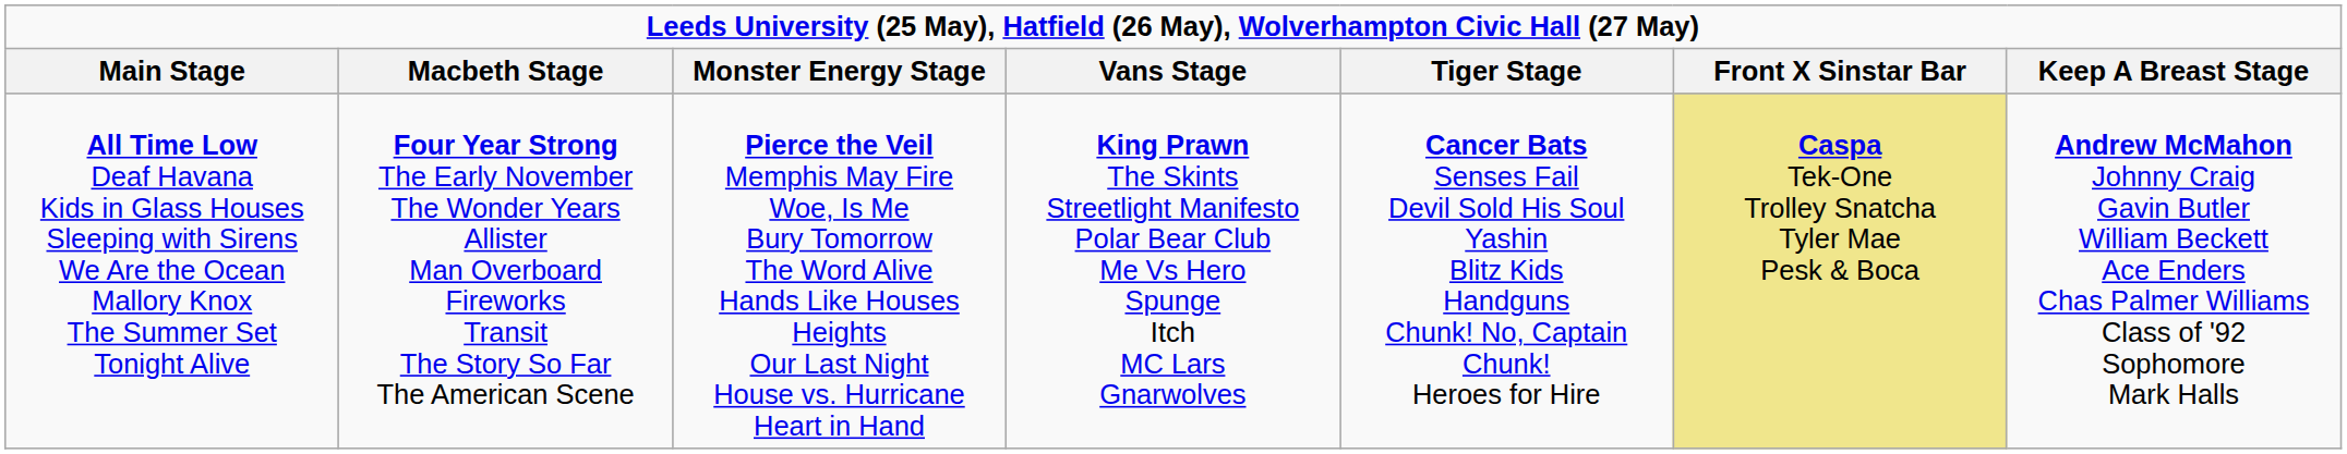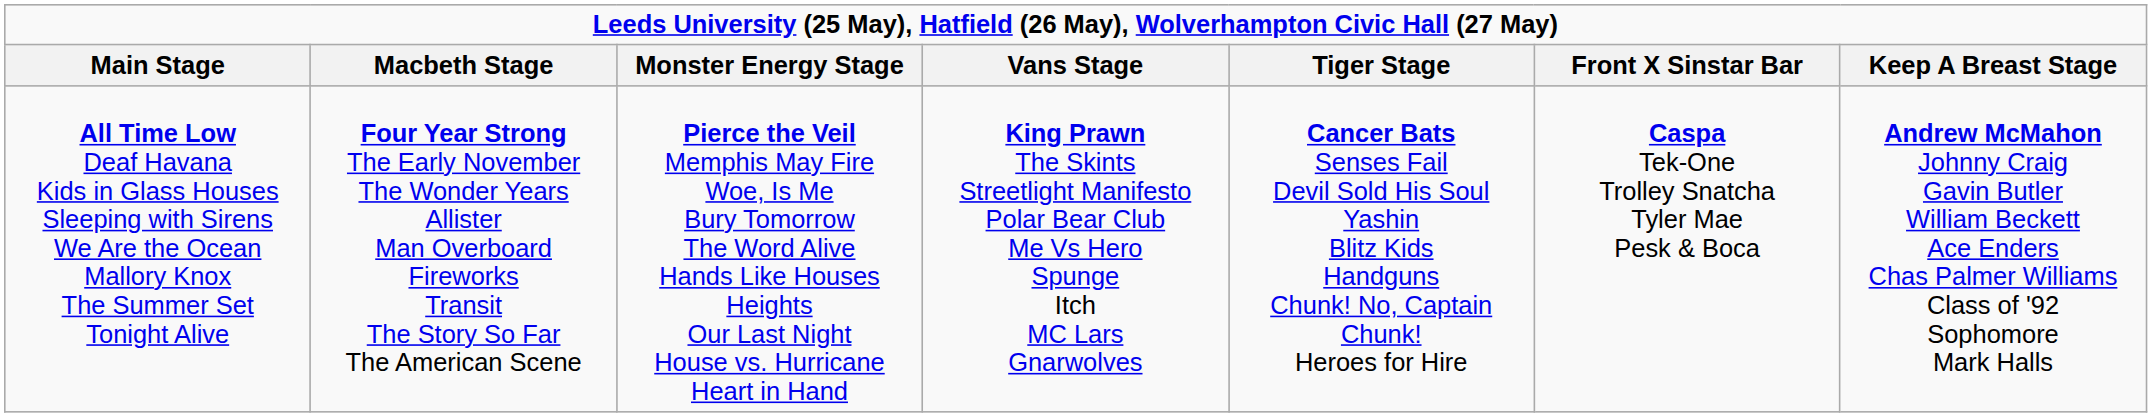row 3 | Front X Sinstar Bar: khaki background -> no background
